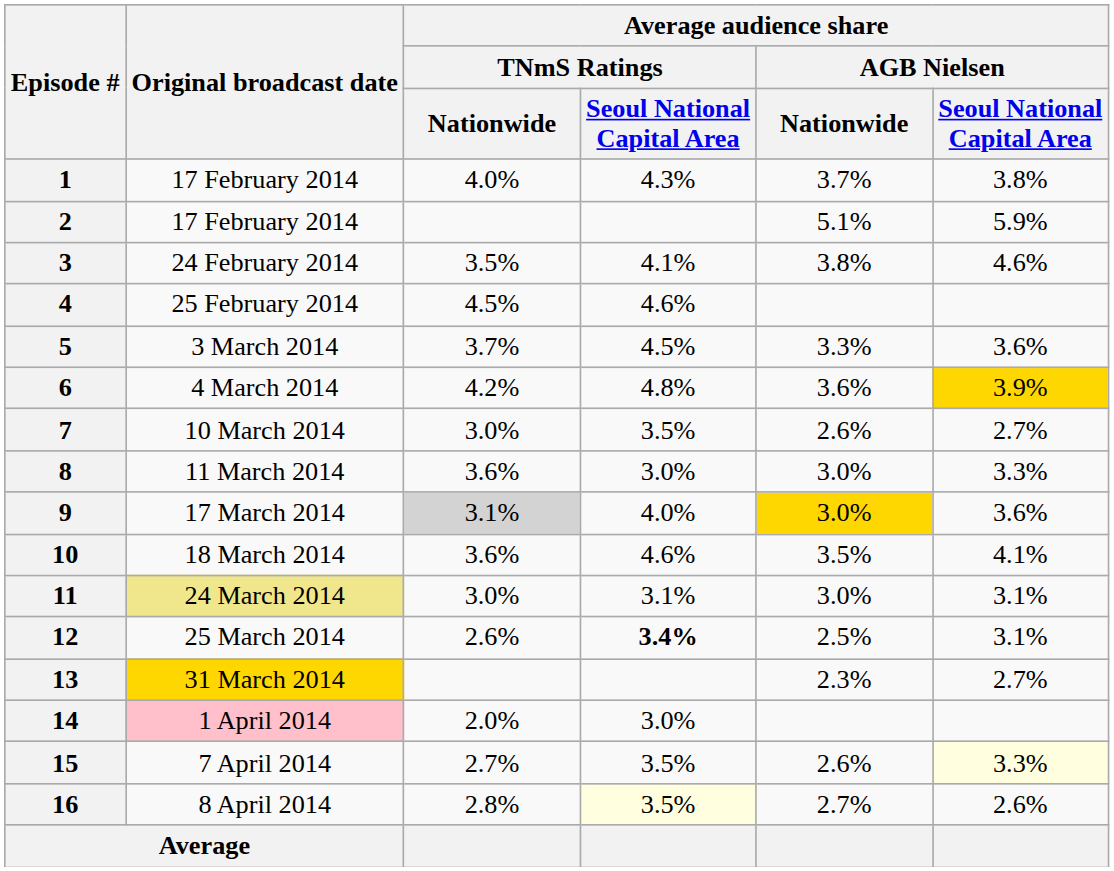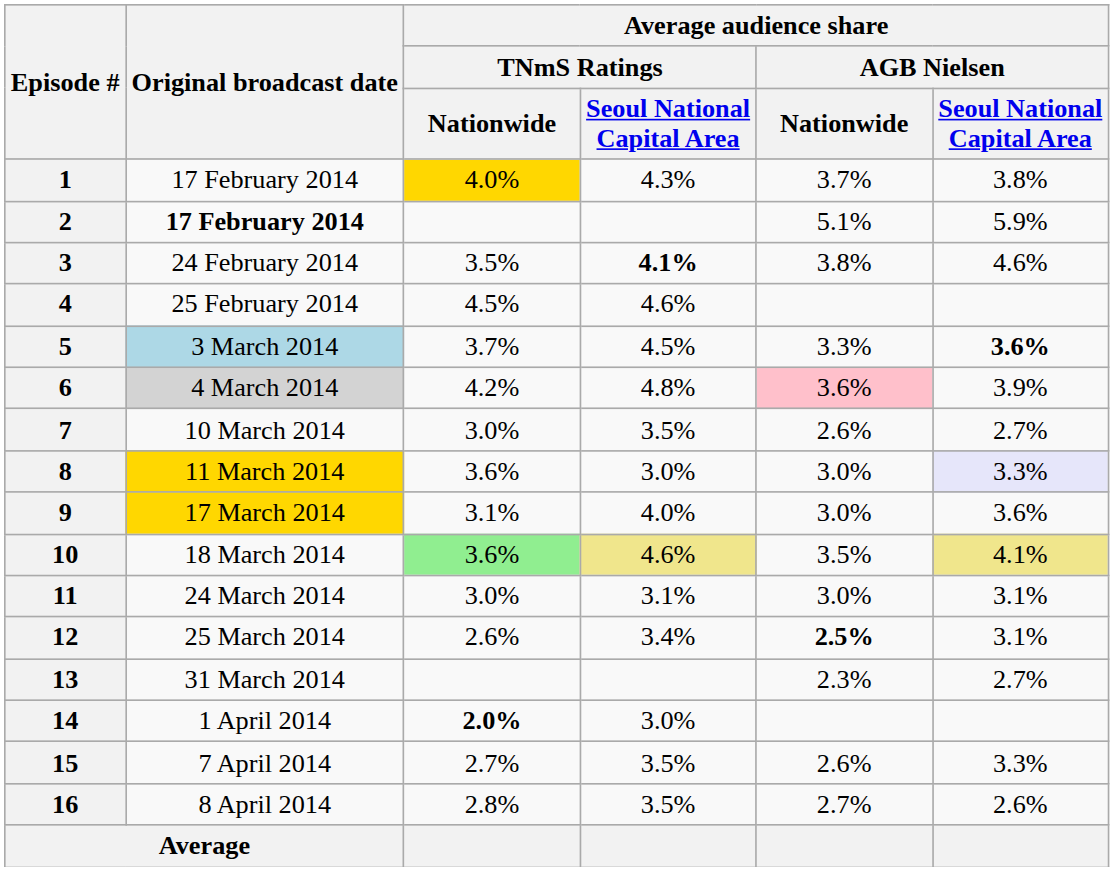1 | Average audience share / TNmS Ratings / Nationwide: no background -> gold background
2 | Original broadcast date: normal -> bold
3 | column 4: normal -> bold
5 | Original broadcast date: no background -> lightblue background
5 | column 6: normal -> bold
6 | Original broadcast date: no background -> lightgrey background
6 | Average audience share / AGB Nielsen / Nationwide: no background -> pink background
6 | column 6: gold background -> no background
8 | Original broadcast date: no background -> gold background
8 | column 6: no background -> lavender background
9 | Original broadcast date: no background -> gold background
9 | Average audience share / TNmS Ratings / Nationwide: lightgrey background -> no background
9 | Average audience share / AGB Nielsen / Nationwide: gold background -> no background
10 | Average audience share / TNmS Ratings / Nationwide: no background -> lightgreen background
10 | column 4: no background -> khaki background
10 | column 6: no background -> khaki background
11 | Original broadcast date: khaki background -> no background
12 | column 4: bold -> normal
12 | Average audience share / AGB Nielsen / Nationwide: normal -> bold
13 | Original broadcast date: gold background -> no background
14 | Original broadcast date: pink background -> no background
14 | Average audience share / TNmS Ratings / Nationwide: normal -> bold
15 | column 6: lightyellow background -> no background
16 | column 4: lightyellow background -> no background
